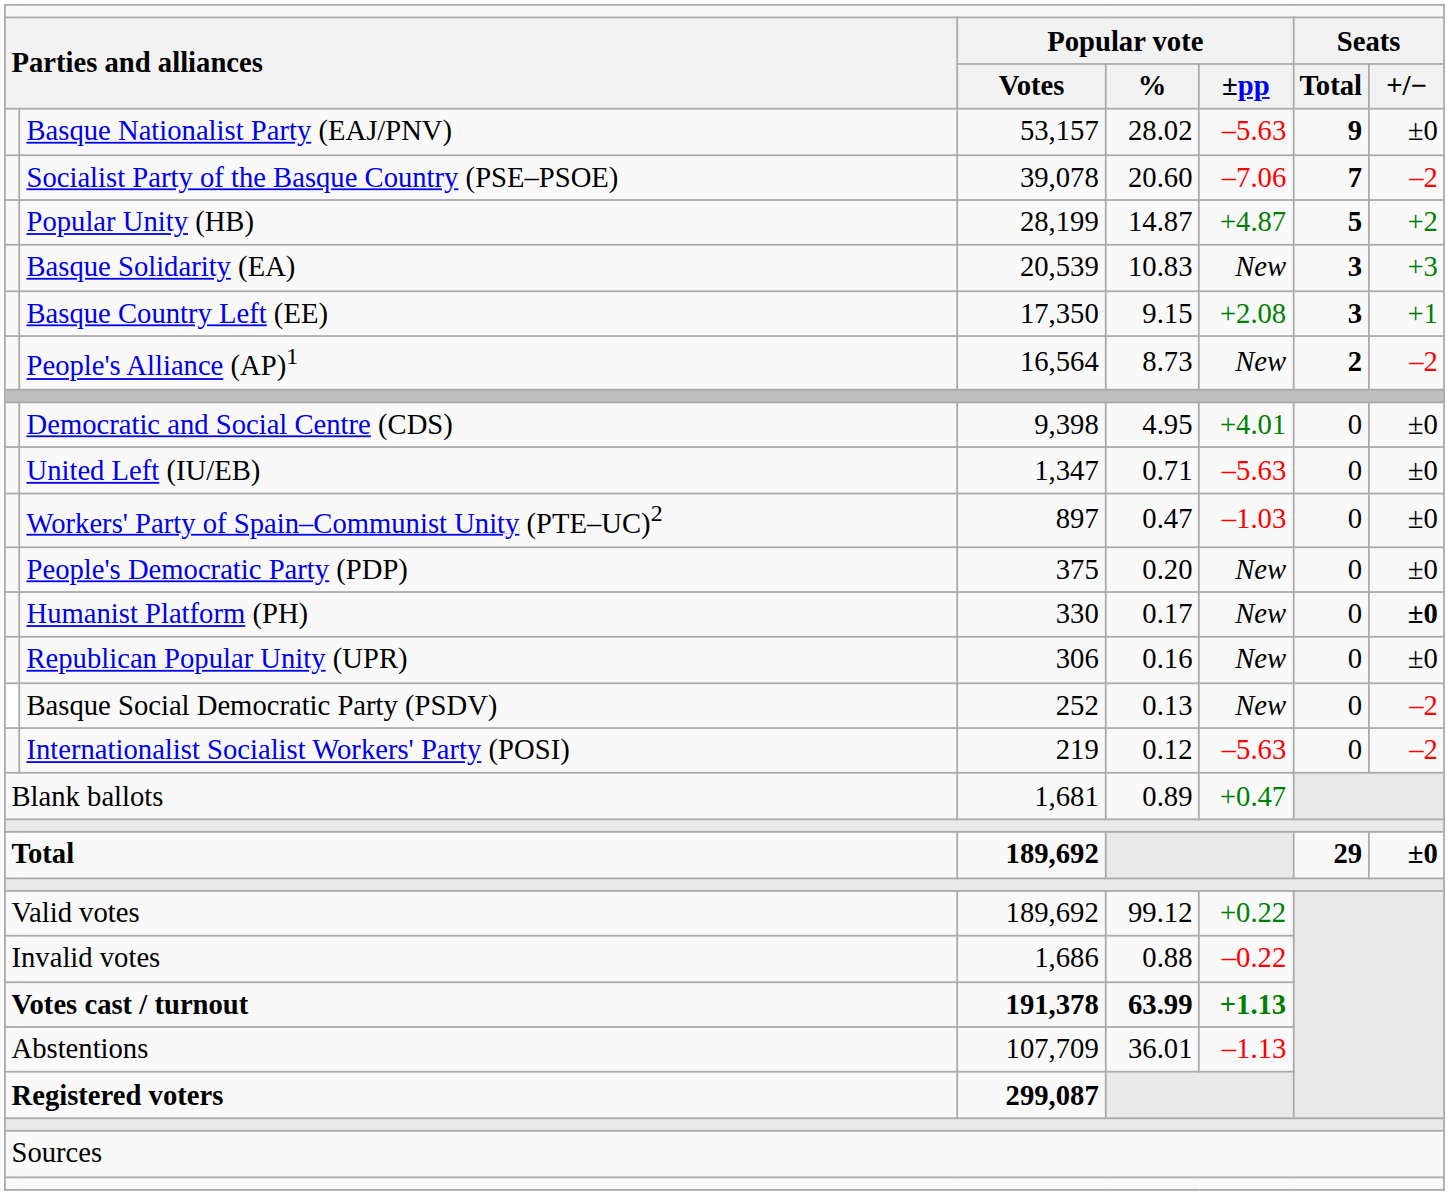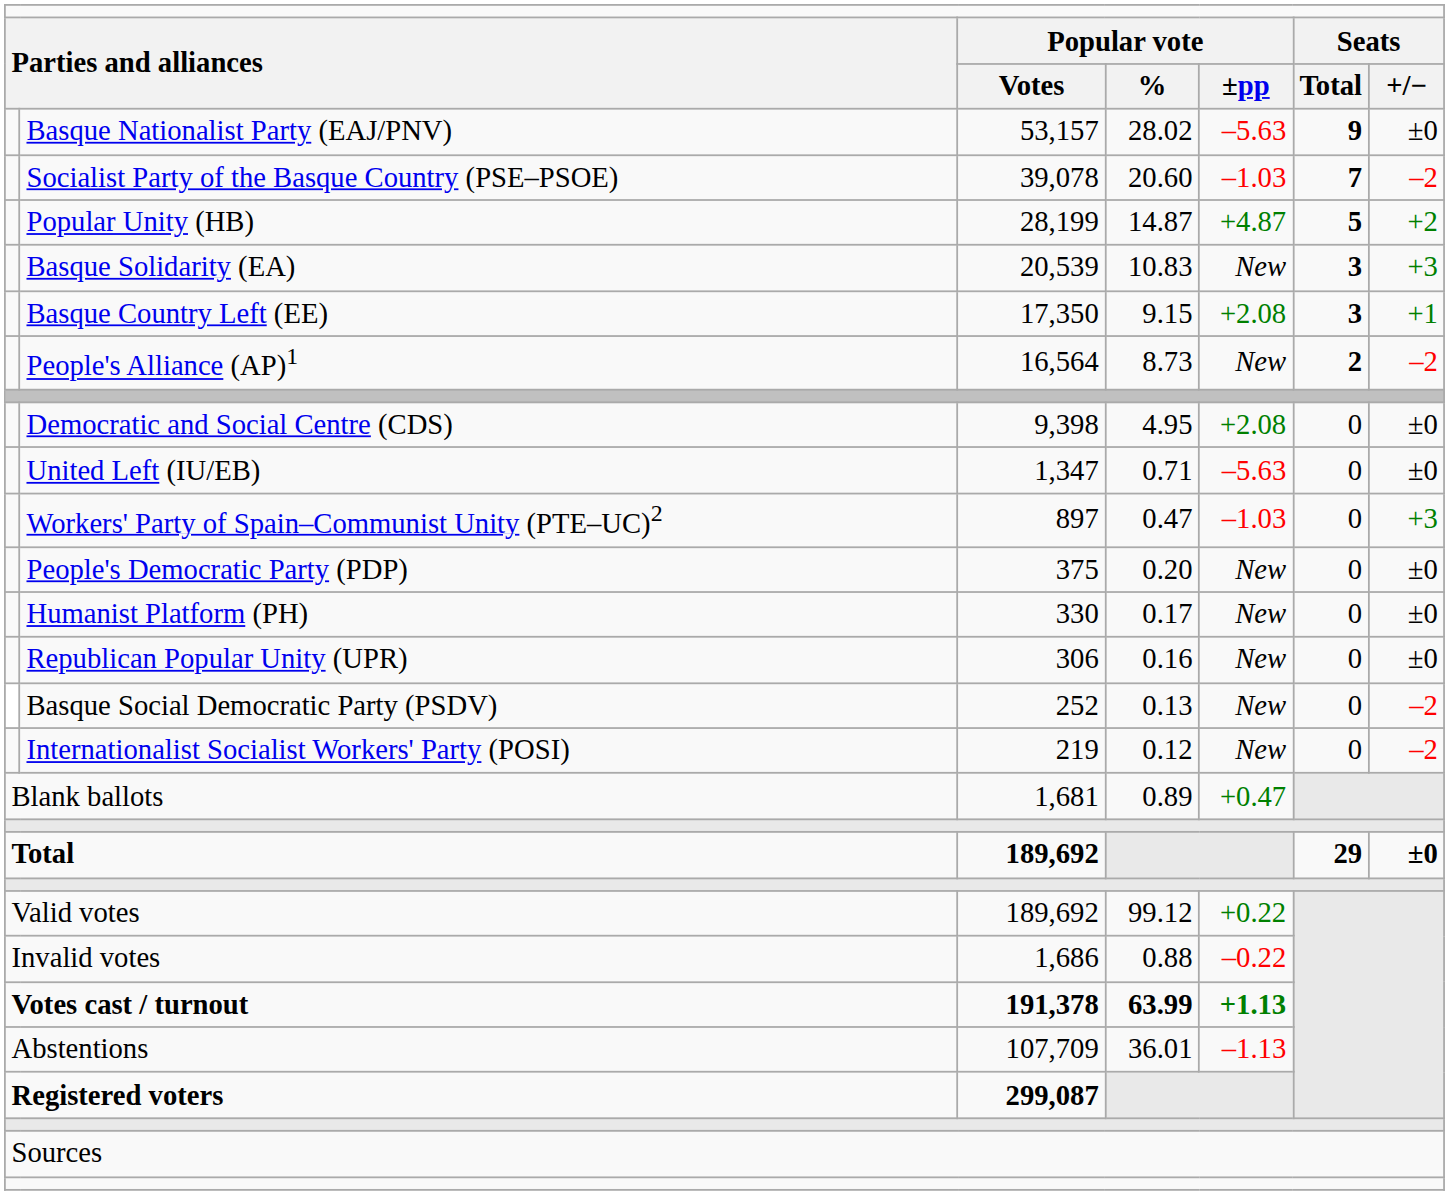Socialist Party of the Basque Country (PSE–PSOE) | column 5: –7.06 -> –1.03
Democratic and Social Centre (CDS) | column 5: +4.01 -> +2.08
Workers' Party of Spain–Communist Unity (PTE–UC)2 | column 7: ±0 -> +3
Humanist Platform (PH) | column 7: bold -> normal
Internationalist Socialist Workers' Party (POSI) | column 5: –5.63 -> New
